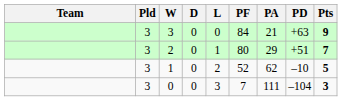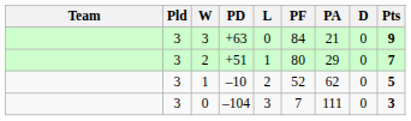columns swapped: D <-> PD
